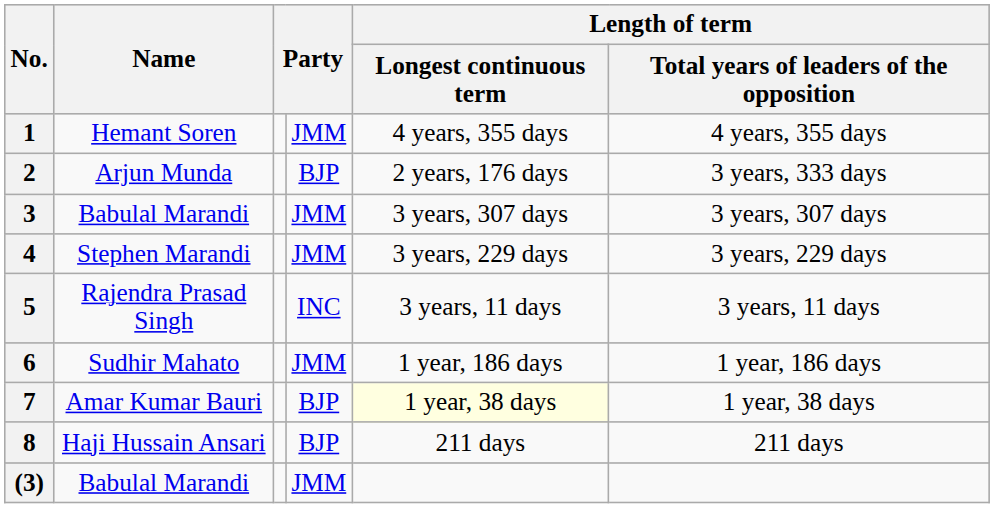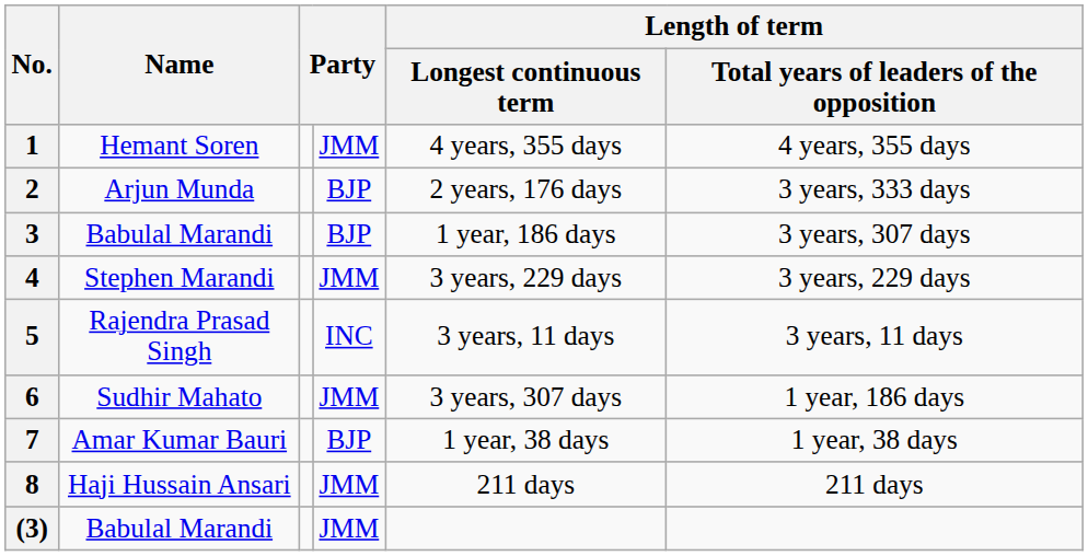3 | column 4: JMM -> BJP
3 | Length of term / Longest continuous term: 3 years, 307 days -> 1 year, 186 days
6 | Length of term / Longest continuous term: 1 year, 186 days -> 3 years, 307 days
7 | Length of term / Longest continuous term: lightyellow background -> no background
8 | column 4: BJP -> JMM
